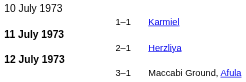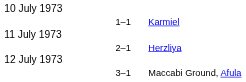11 July 1973 | column 1: bold -> normal
12 July 1973 | column 1: bold -> normal
